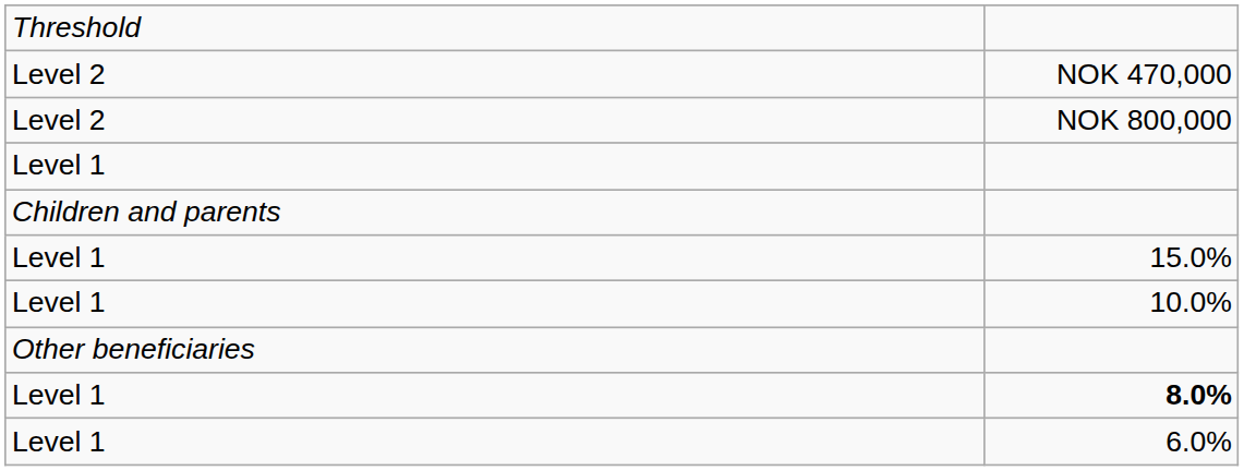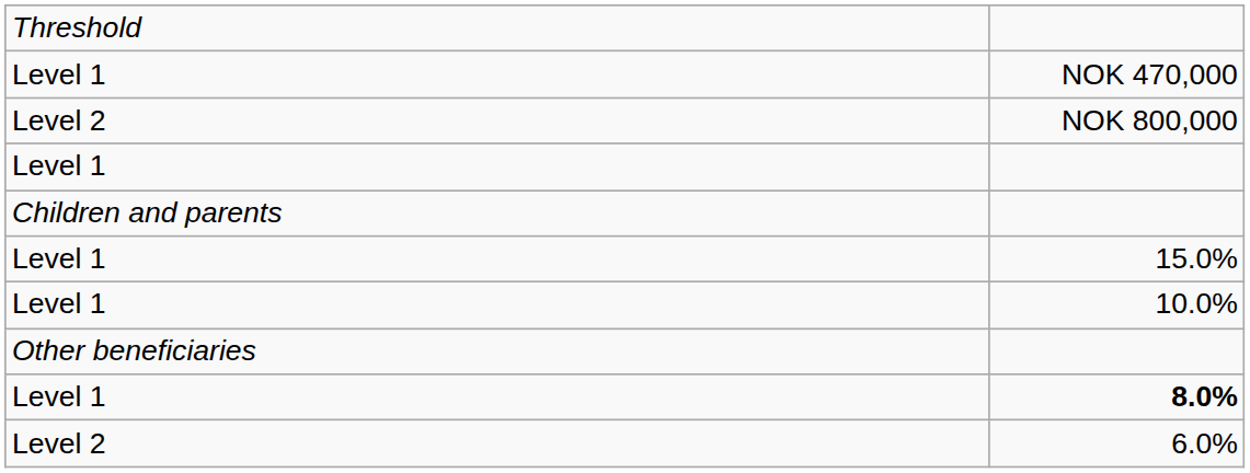row 2 | column 1: Level 2 -> Level 1
row 10 | column 1: Level 1 -> Level 2
